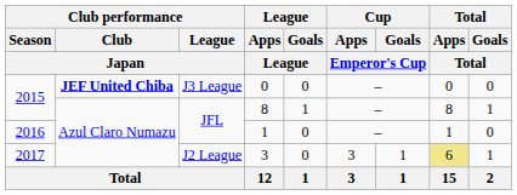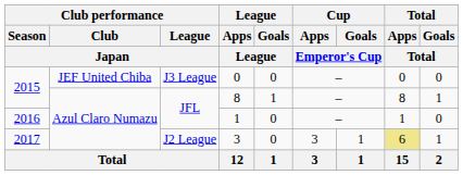row 4 | Club performance / Club / Japan: bold -> normal
